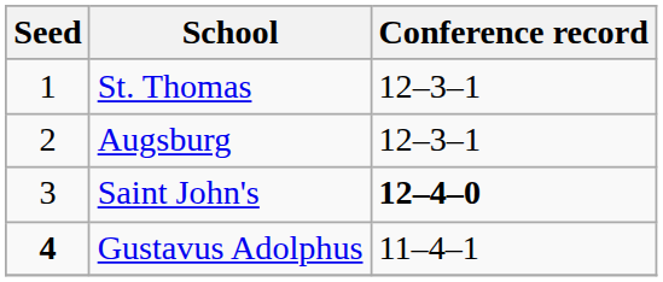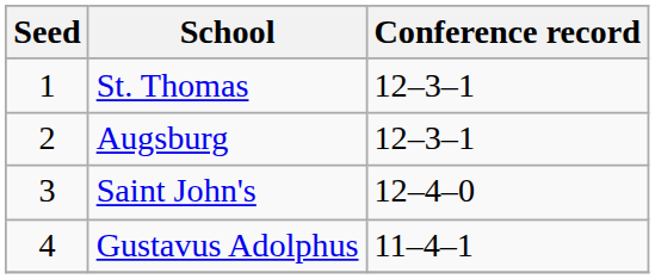Saint John's | Conference record: bold -> normal
Gustavus Adolphus | Seed: bold -> normal
